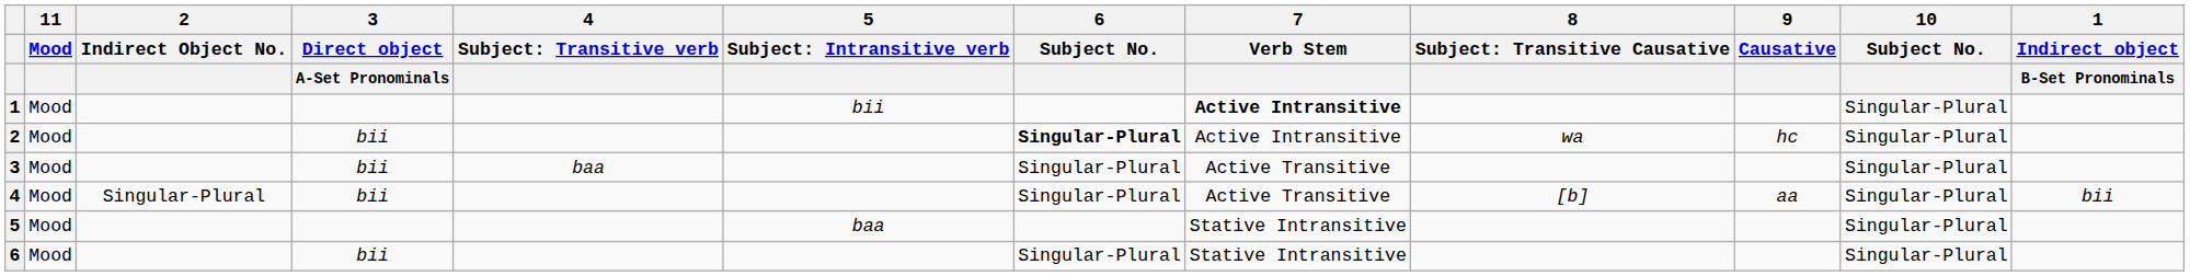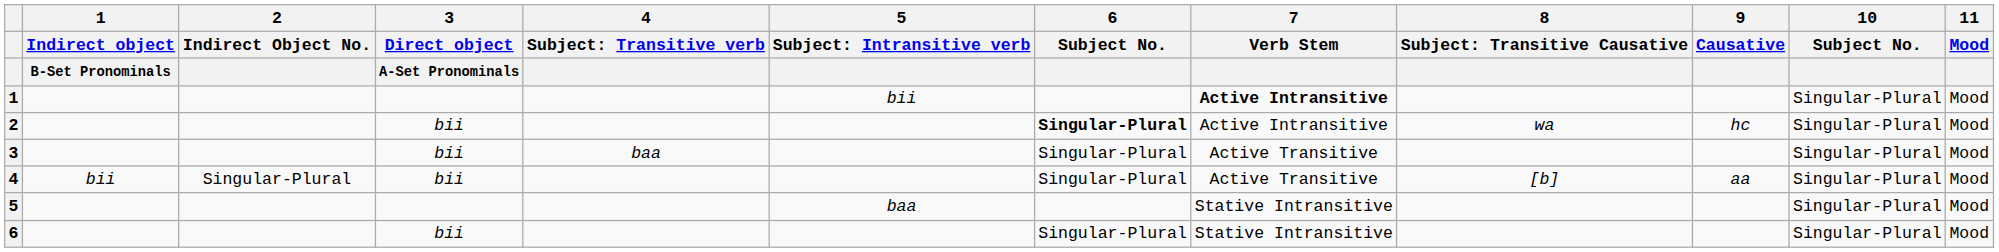columns swapped: 1 / Indirect object / B-Set Pronominals <-> 11 / Mood
